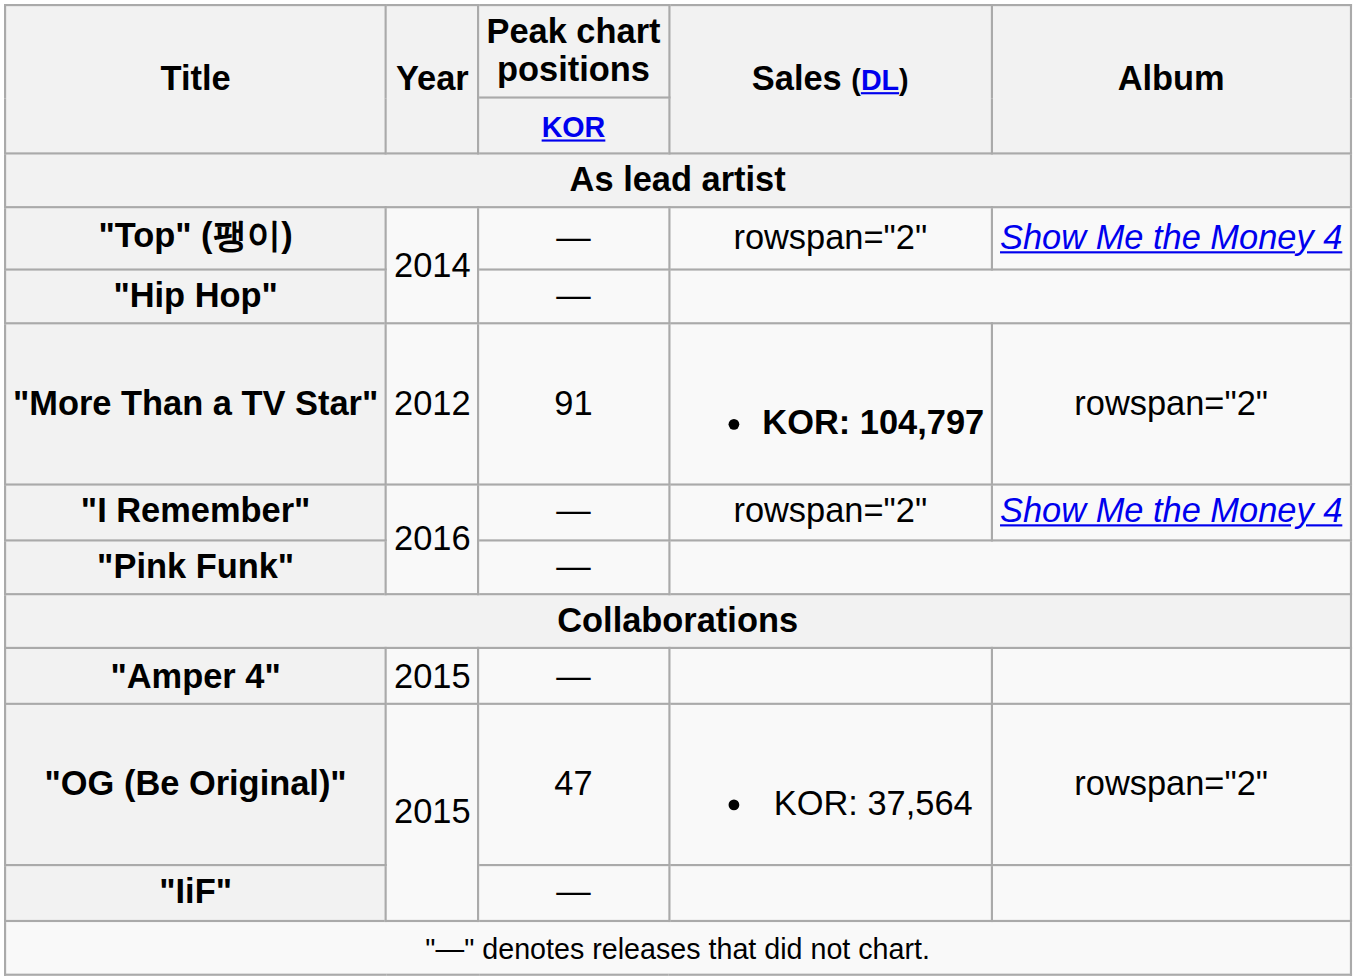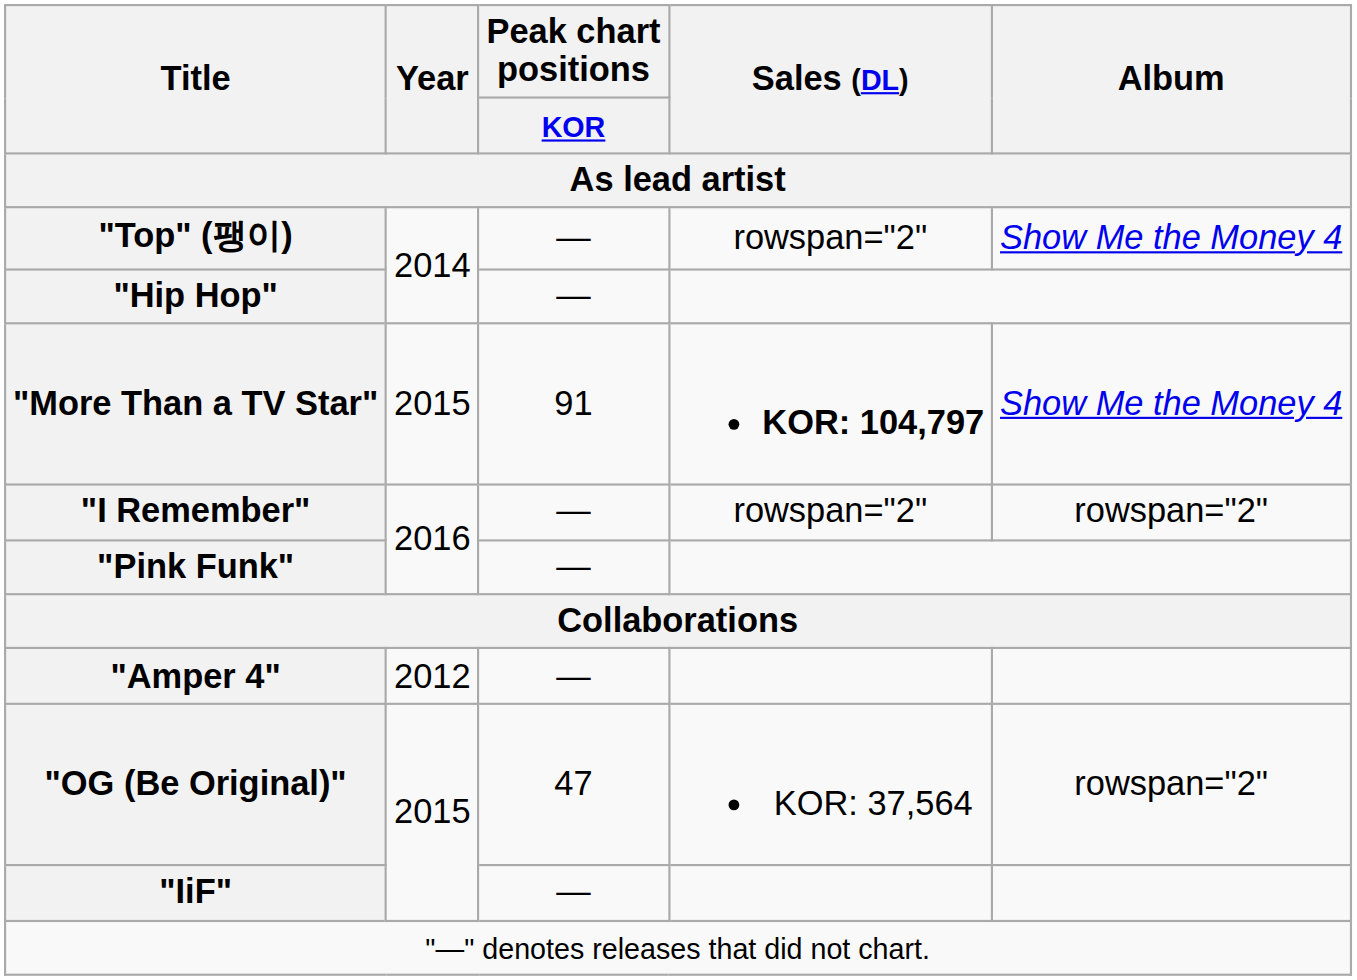"More Than a TV Star" | Year: 2012 -> 2015
"More Than a TV Star" | Album: rowspan="2" -> Show Me the Money 4
"I Remember" | Album: Show Me the Money 4 -> rowspan="2"
"Amper 4" | Year: 2015 -> 2012
